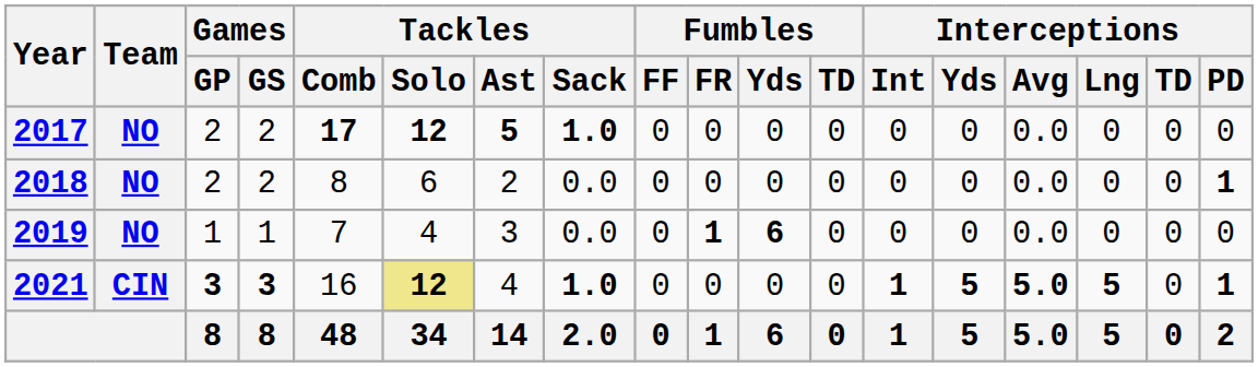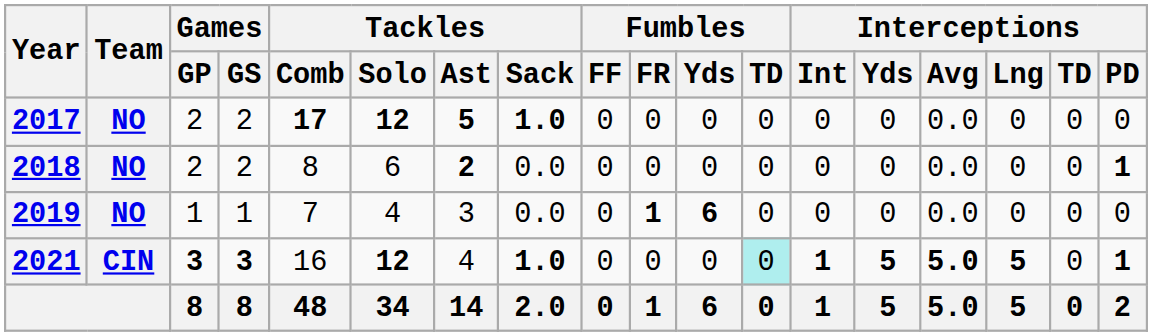2018 | Tackles / Ast: normal -> bold
2021 | Tackles / Solo: khaki background -> no background
2021 | Fumbles / TD: no background -> paleturquoise background
